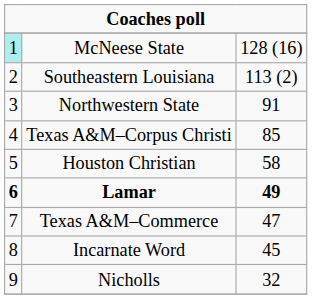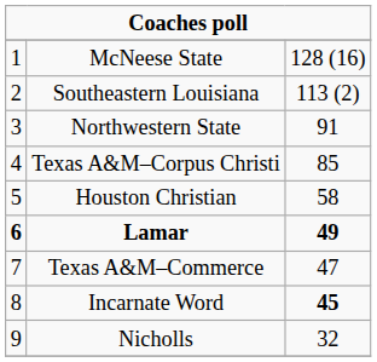McNeese State | column 1: paleturquoise background -> no background
Incarnate Word | column 3: normal -> bold
